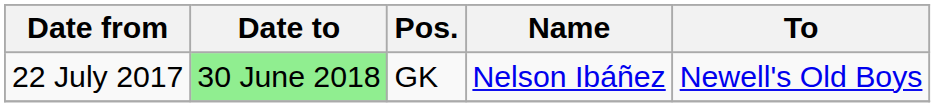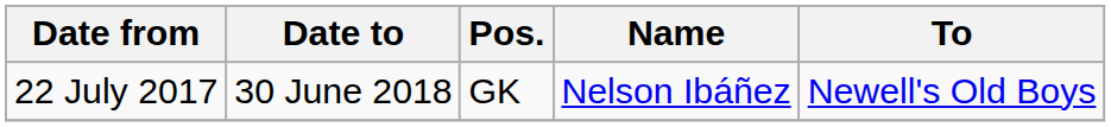22 July 2017 | Date to: lightgreen background -> no background
